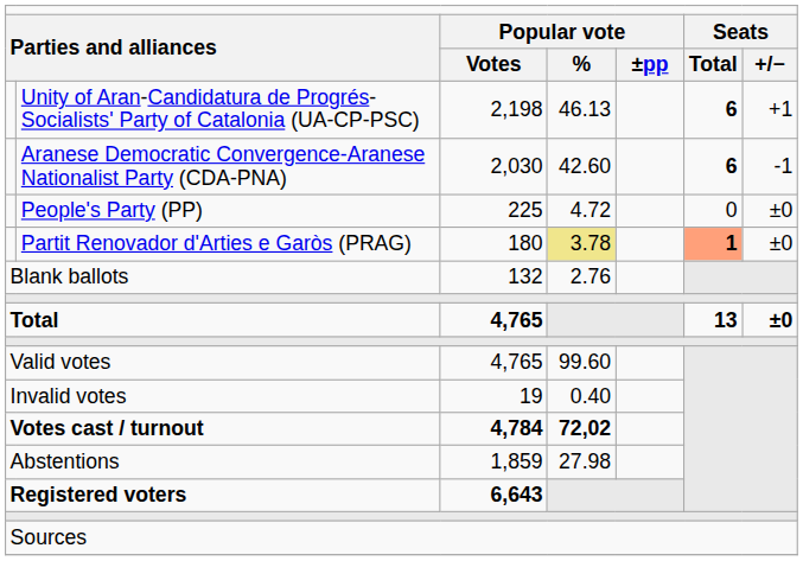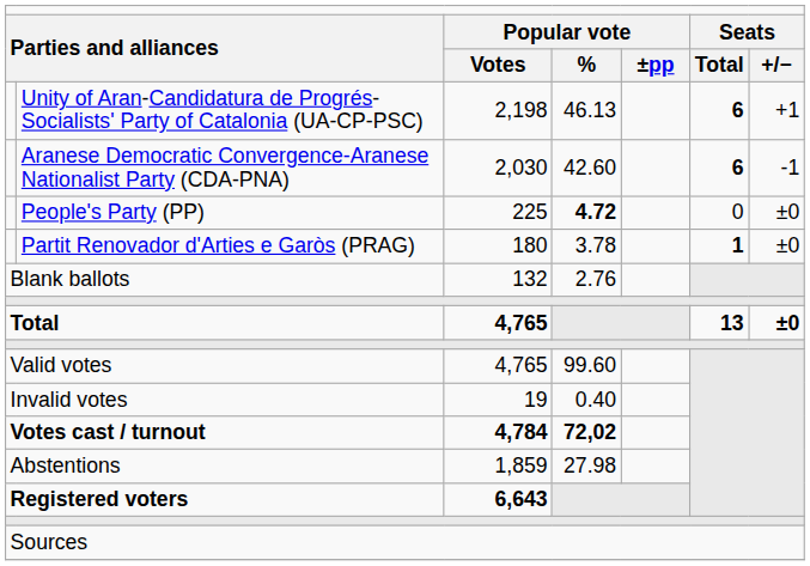People's Party (PP) | column 4: normal -> bold
Partit Renovador d'Arties e Garòs (PRAG) | column 4: khaki background -> no background
Partit Renovador d'Arties e Garòs (PRAG) | column 6: lightsalmon background -> no background
